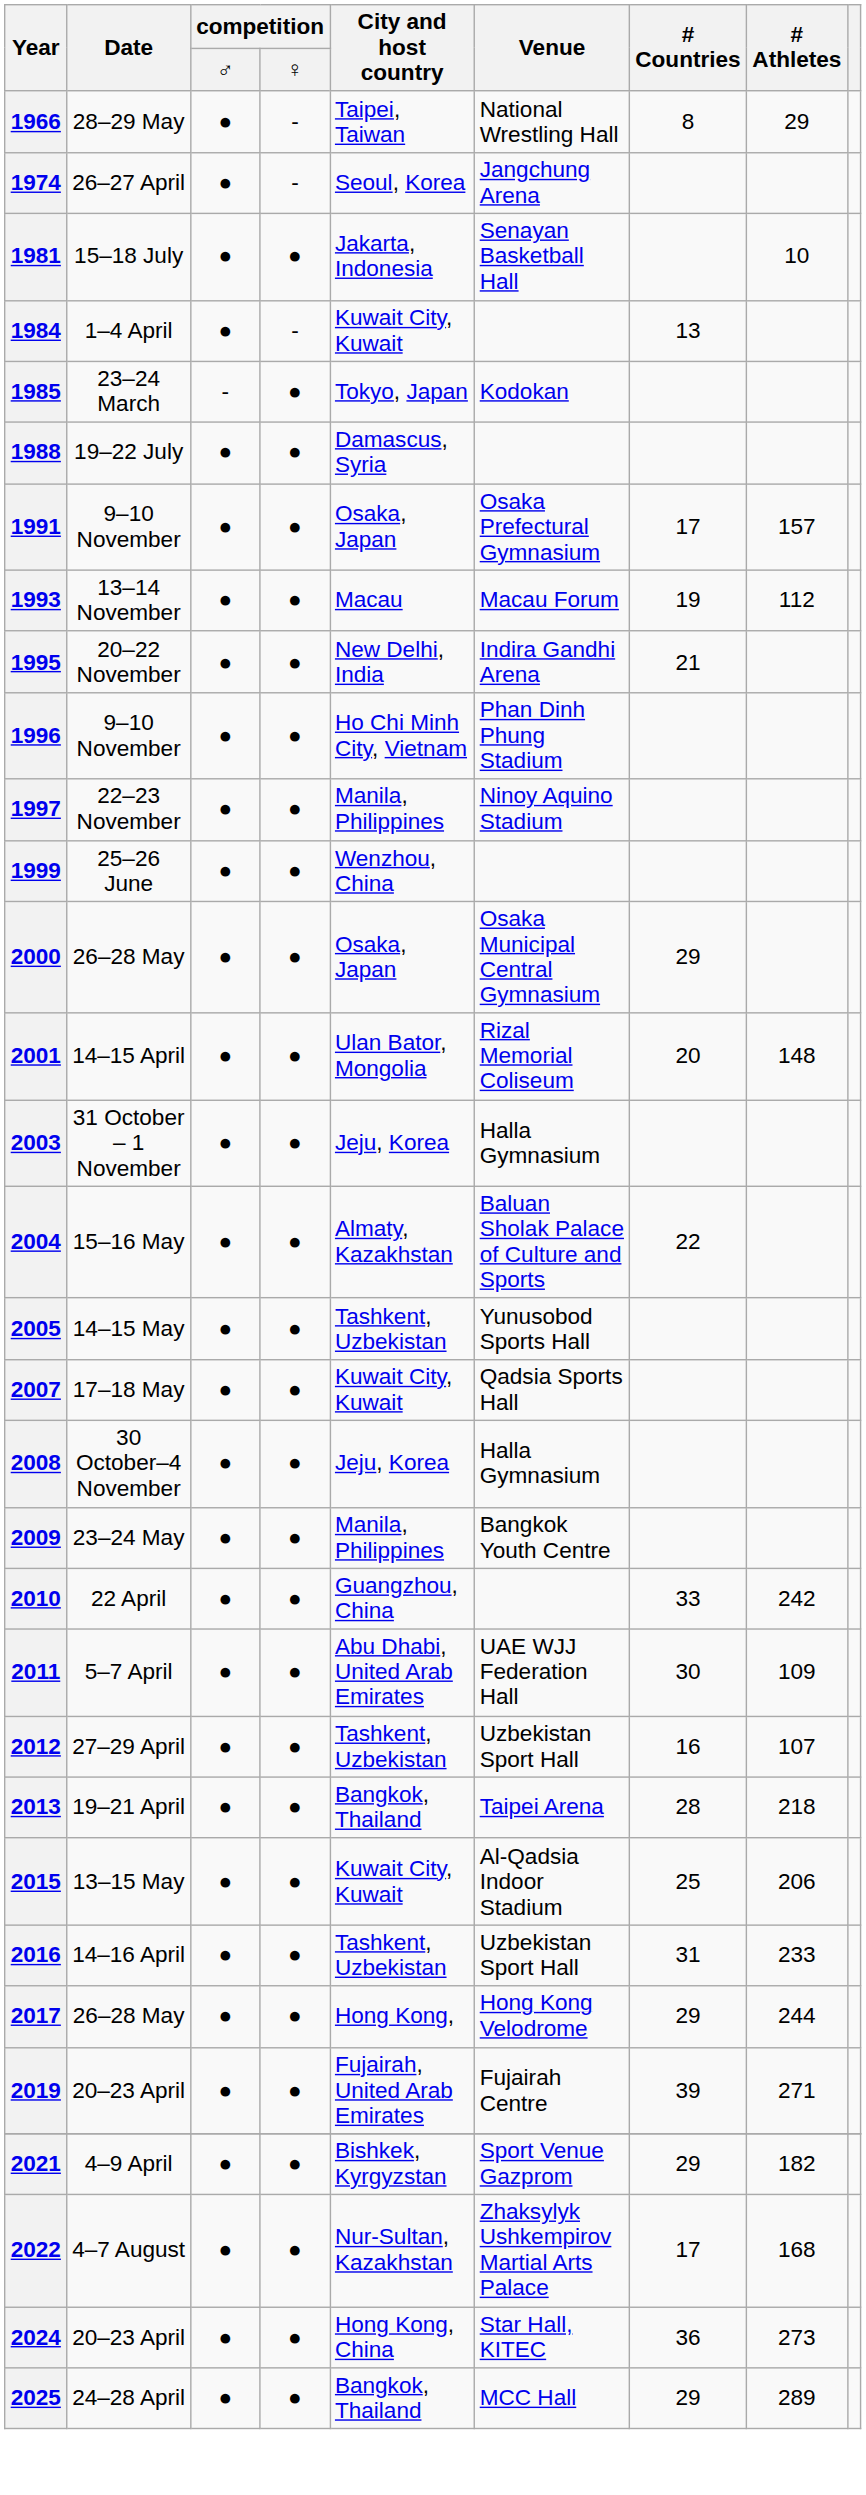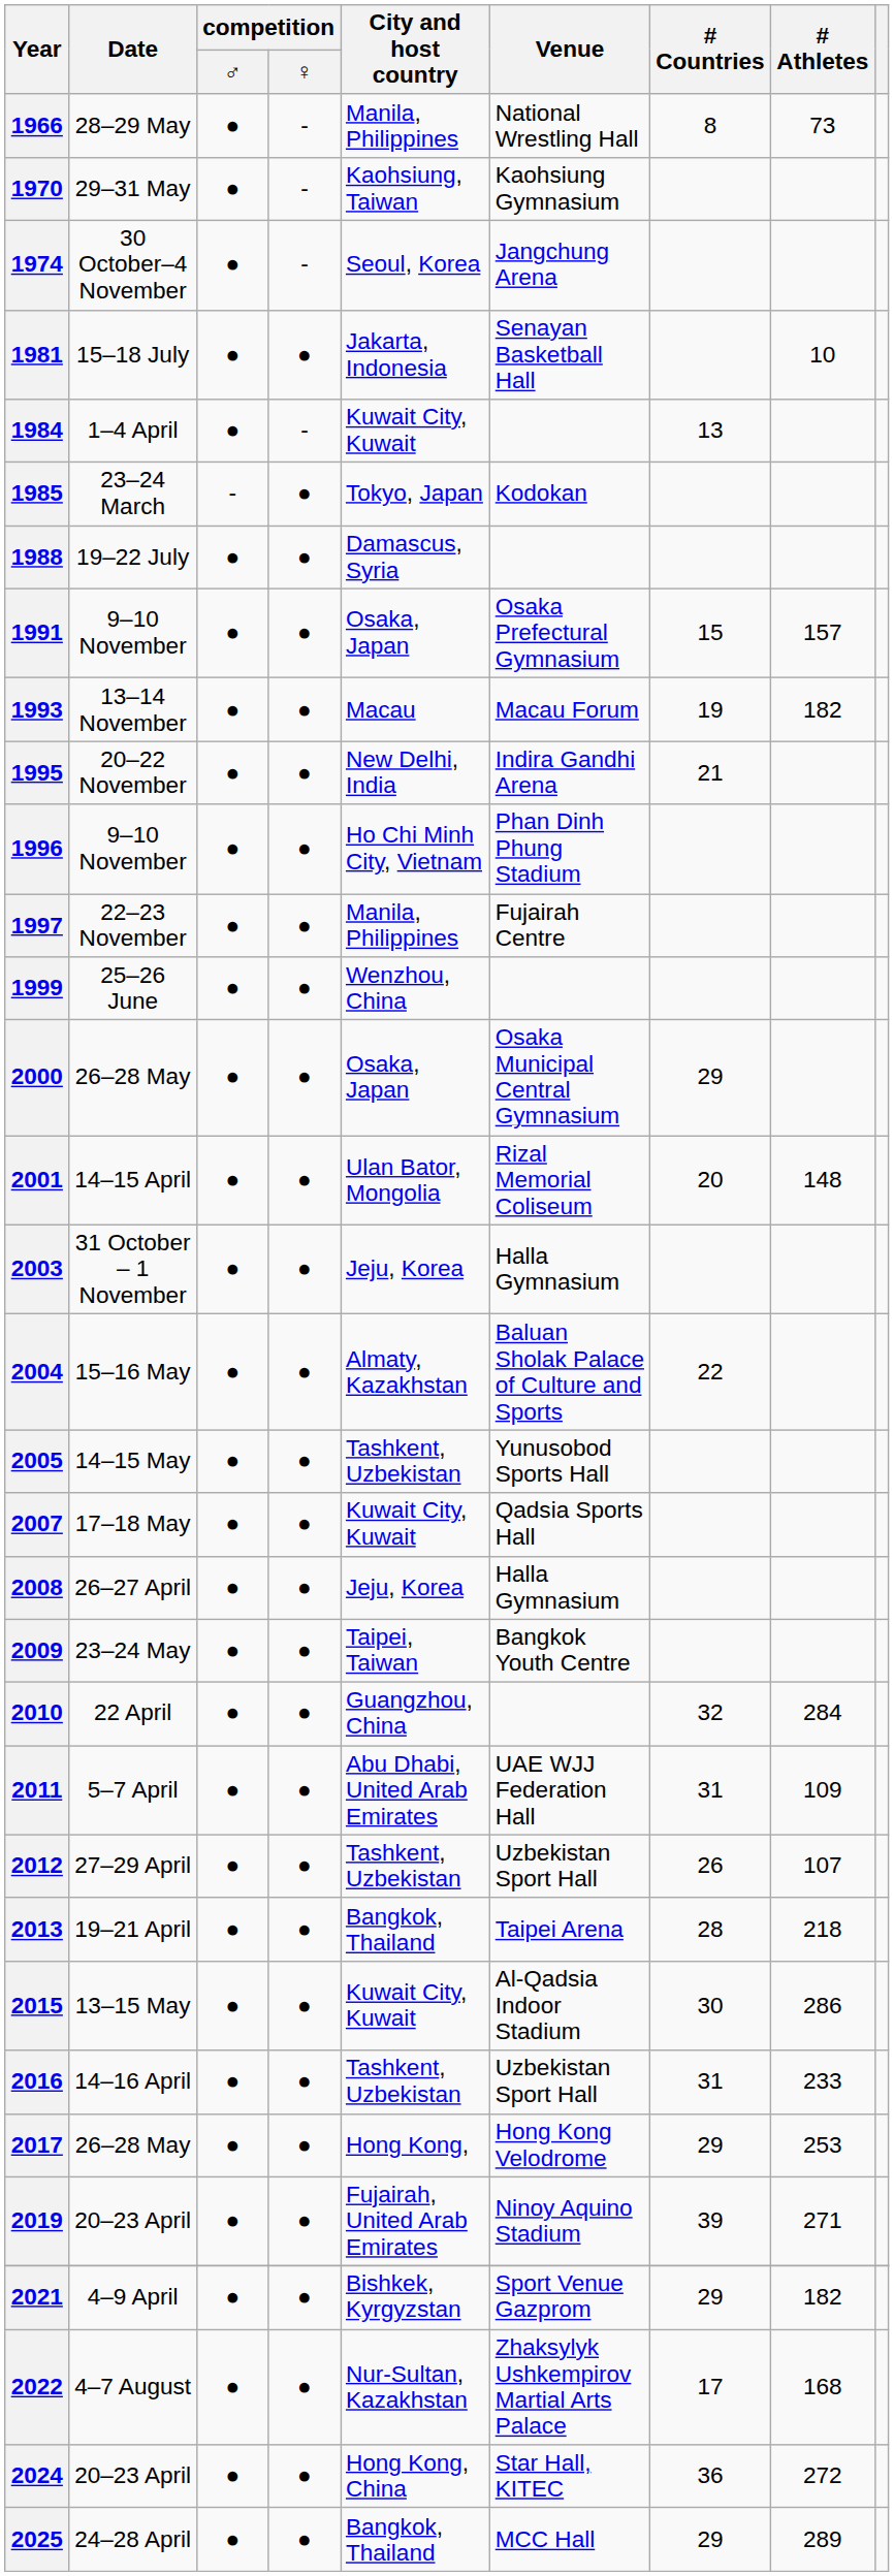1966 | City and host country: Taipei, Taiwan -> Manila, Philippines
1966 | # Athletes: 29 -> 73
+ row: 1970 | 29–31 May | ● | - | Kaohsiung, Taiwan | Kaohsiung Gymnasium
1974 | Date: 26–27 April -> 30 October–4 November
1991 | # Countries: 17 -> 15
1993 | # Athletes: 112 -> 182
1997 | Venue: Ninoy Aquino Stadium -> Fujairah Centre
2008 | Date: 30 October–4 November -> 26–27 April
2009 | City and host country: Manila, Philippines -> Taipei, Taiwan
2010 | # Countries: 33 -> 32
2010 | # Athletes: 242 -> 284
2011 | # Countries: 30 -> 31
2012 | # Countries: 16 -> 26
2015 | # Countries: 25 -> 30
2015 | # Athletes: 206 -> 286
2017 | # Athletes: 244 -> 253
2019 | Venue: Fujairah Centre -> Ninoy Aquino Stadium
2024 | # Athletes: 273 -> 272
